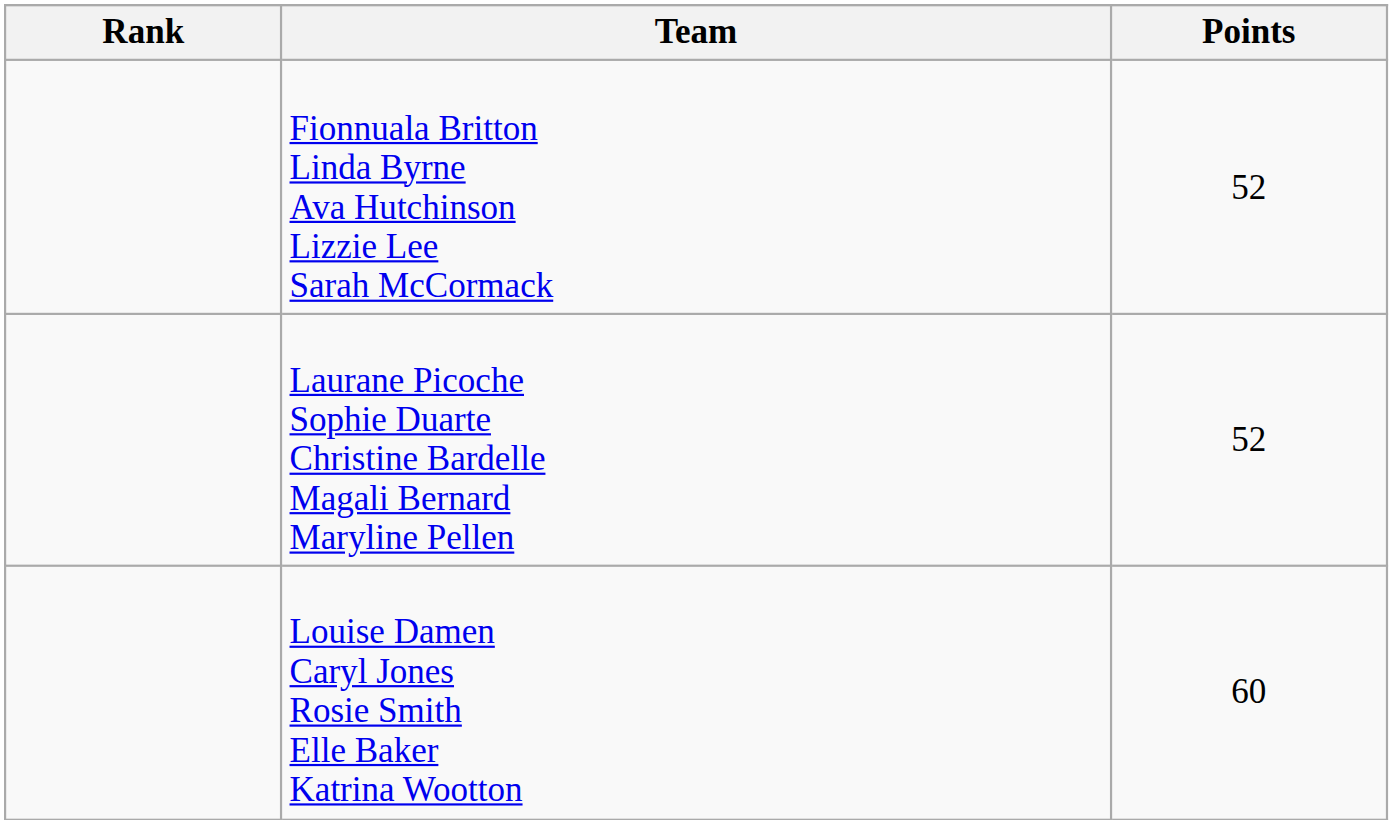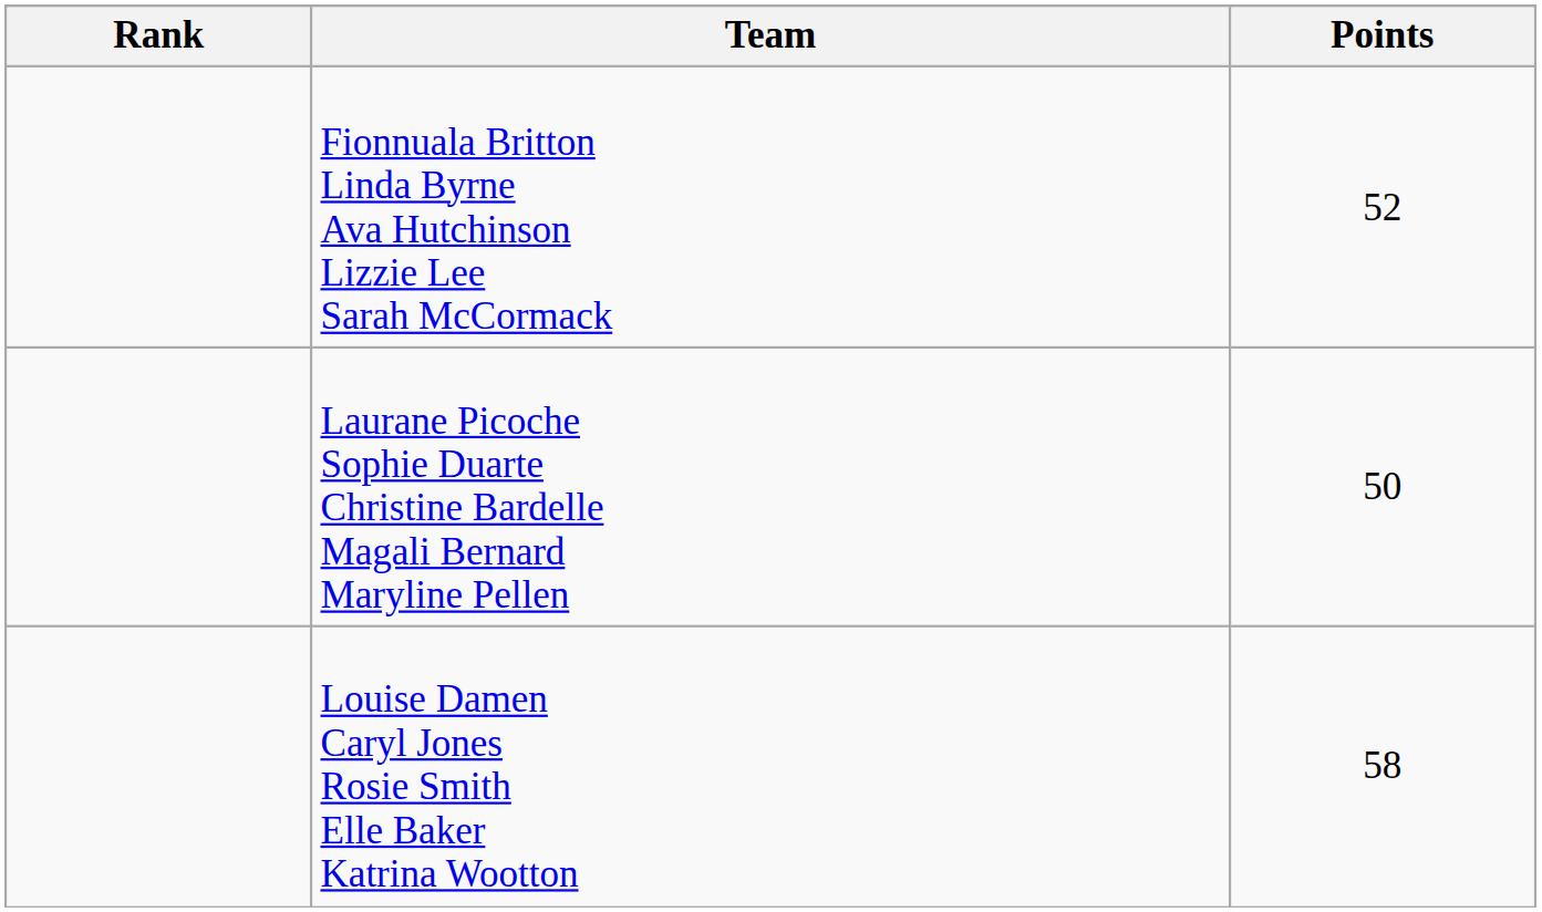row 3 | Points: 52 -> 50
row 4 | Points: 60 -> 58
